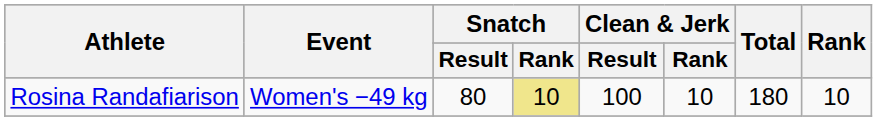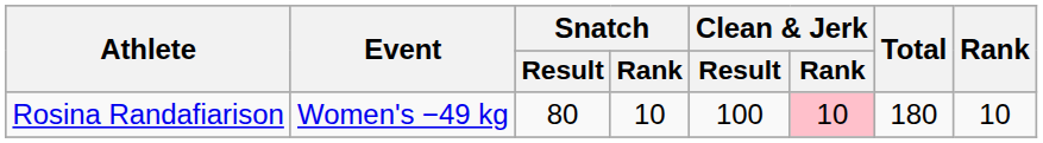Rosina Randafiarison | Snatch / Rank: khaki background -> no background
Rosina Randafiarison | Clean & Jerk / Rank: no background -> pink background
